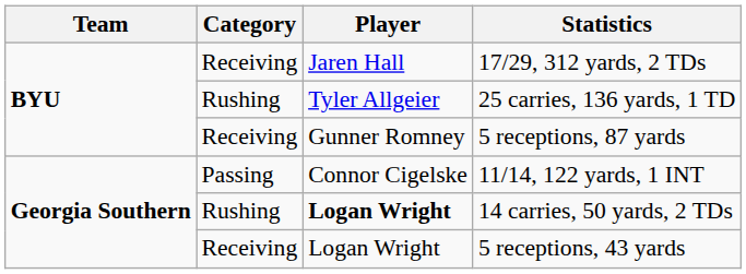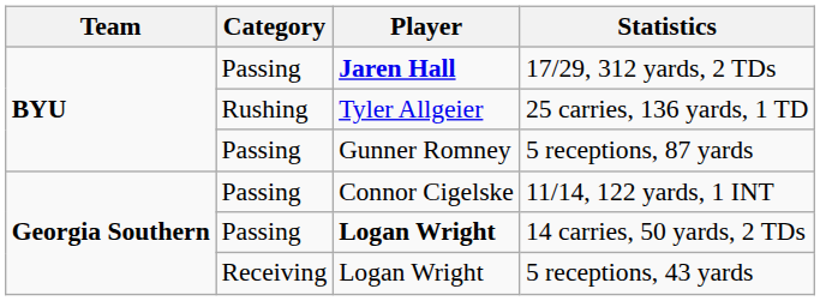17/29, 312 yards, 2 TDs | Category: Receiving -> Passing
17/29, 312 yards, 2 TDs | Player: normal -> bold
5 receptions, 87 yards | Category: Receiving -> Passing
14 carries, 50 yards, 2 TDs | Category: Rushing -> Passing
